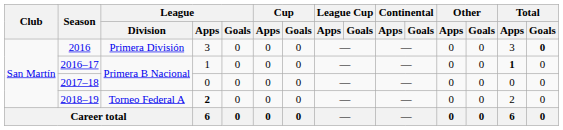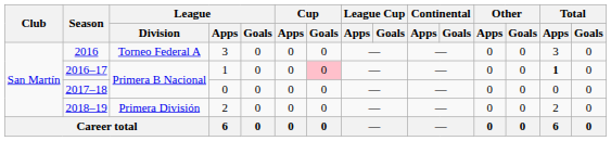2016 | League / Division: Primera División -> Torneo Federal A
2016 | Total / Goals: bold -> normal
2016–17 | Cup / Goals: no background -> pink background
2018–19 | League / Division: Torneo Federal A -> Primera División
2018–19 | League / Apps: bold -> normal
